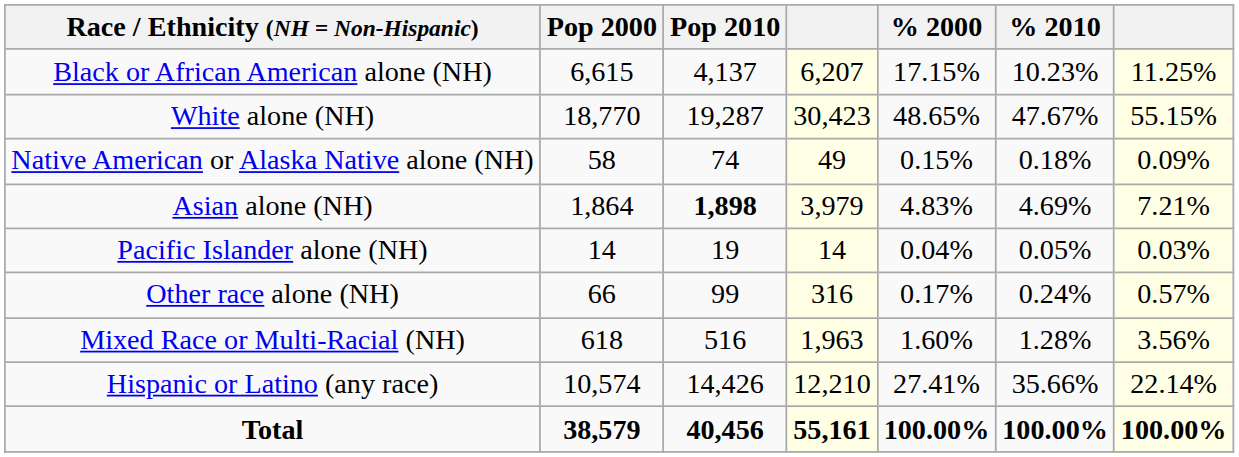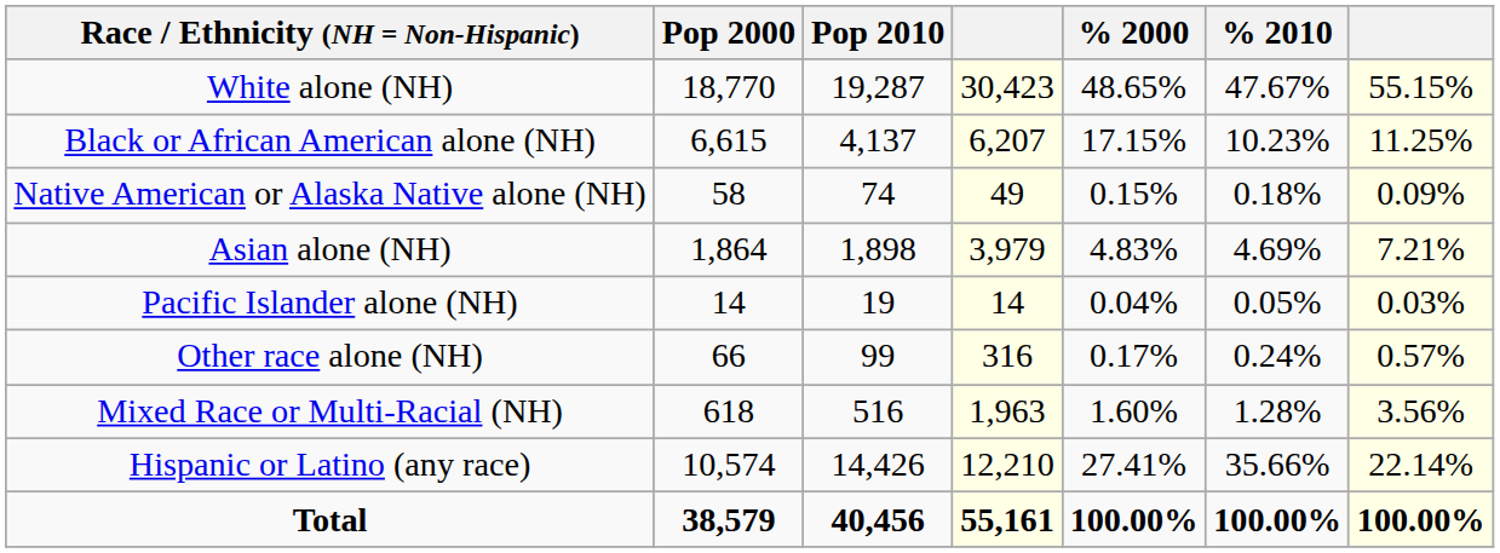rows swapped: White alone (NH) <-> Black or African American alone (NH)
Asian alone (NH) | Pop 2010: bold -> normal
